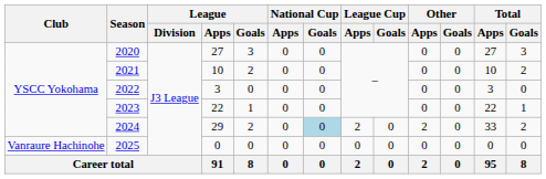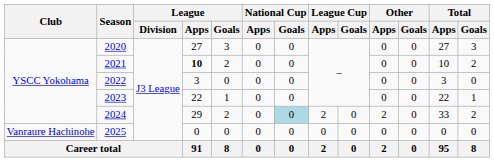2021 | League / Apps: normal -> bold
